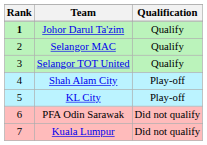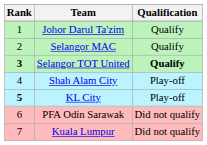Johor Darul Ta'zim | Rank: bold -> normal
Selangor TOT United | Rank: normal -> bold
Selangor TOT United | Qualification: normal -> bold
KL City | Rank: normal -> bold
